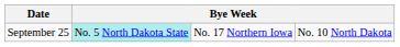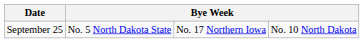September 25 | column 2: paleturquoise background -> no background
